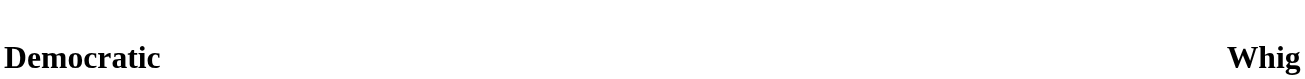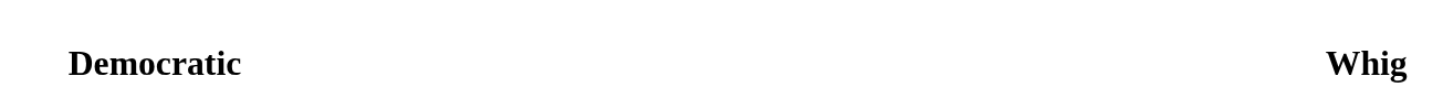- column: 8
